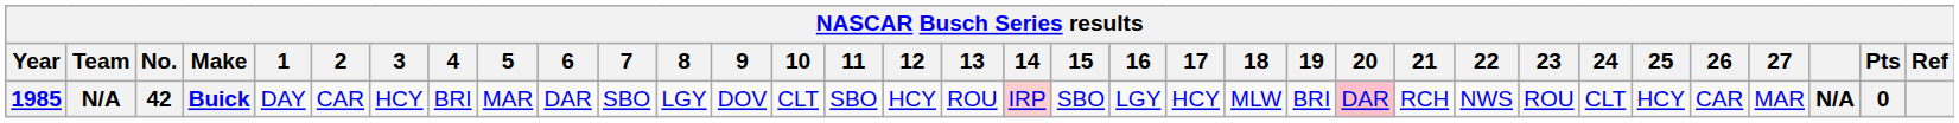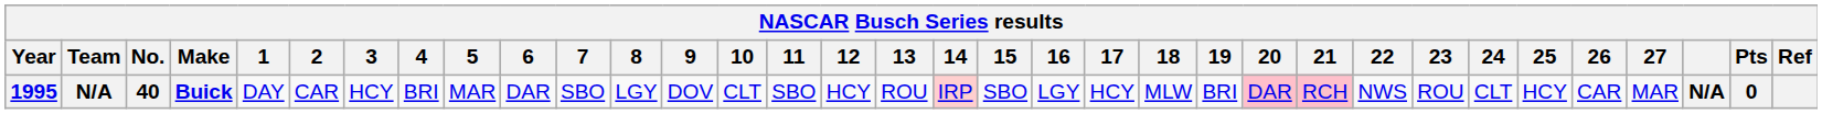row 3 | Year: 1985 -> 1995
row 3 | No.: 42 -> 40
row 3 | 21: no background -> pink background
